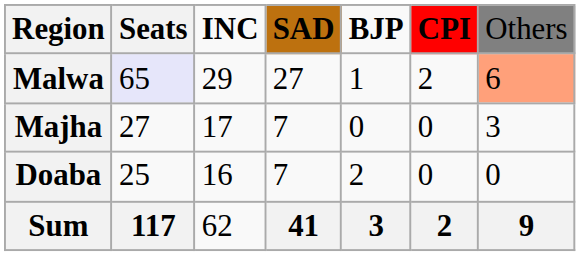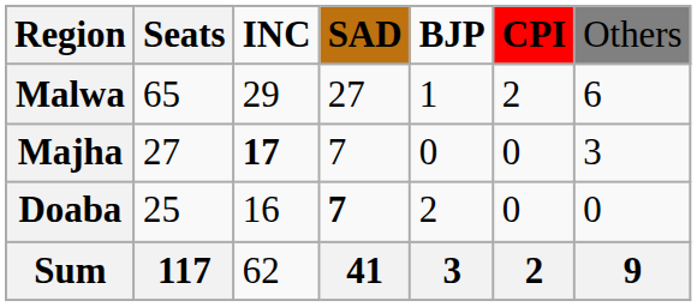Malwa | column 2: lavender background -> no background
Malwa | column 7: lightsalmon background -> no background
Majha | column 3: normal -> bold
Doaba | column 4: normal -> bold
